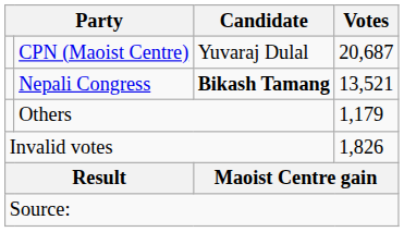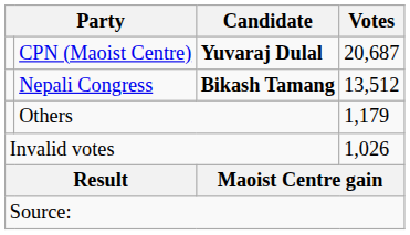CPN (Maoist Centre) | Candidate: normal -> bold
Nepali Congress | Votes: 13,521 -> 13,512
Invalid votes | Votes: 1,826 -> 1,026
